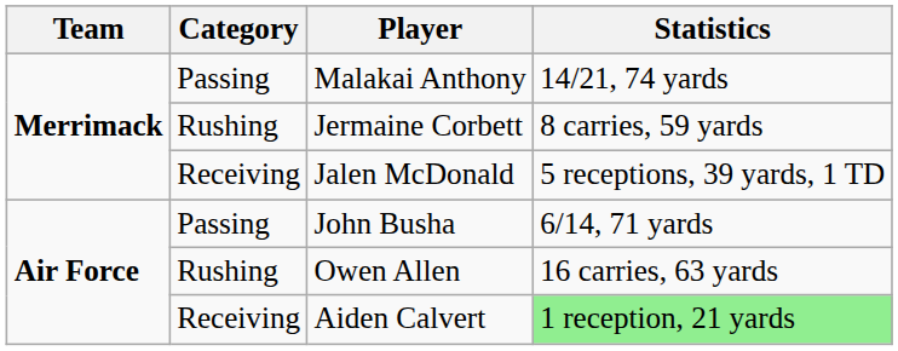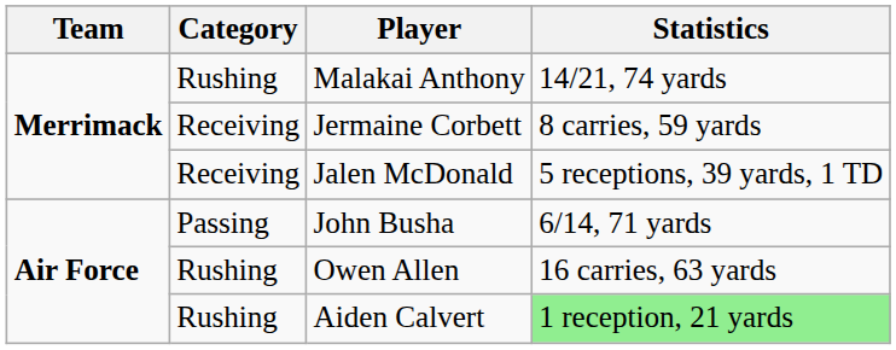Malakai Anthony | Category: Passing -> Rushing
Jermaine Corbett | Category: Rushing -> Receiving
Aiden Calvert | Category: Receiving -> Rushing
